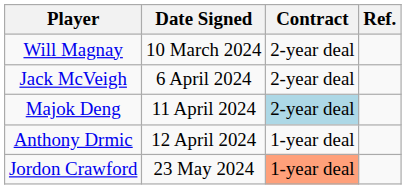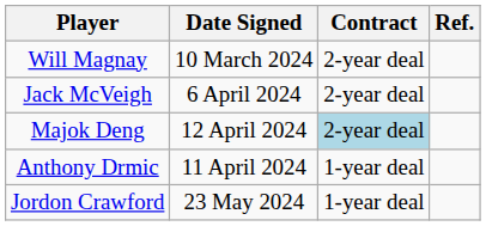Majok Deng | Date Signed: 11 April 2024 -> 12 April 2024
Anthony Drmic | Date Signed: 12 April 2024 -> 11 April 2024
Jordon Crawford | Contract: lightsalmon background -> no background
